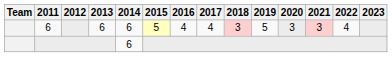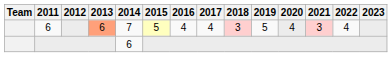row 2 | 2013: no background -> lightsalmon background
row 2 | 2014: 6 -> 7
row 2 | 2020: 3 -> 4
